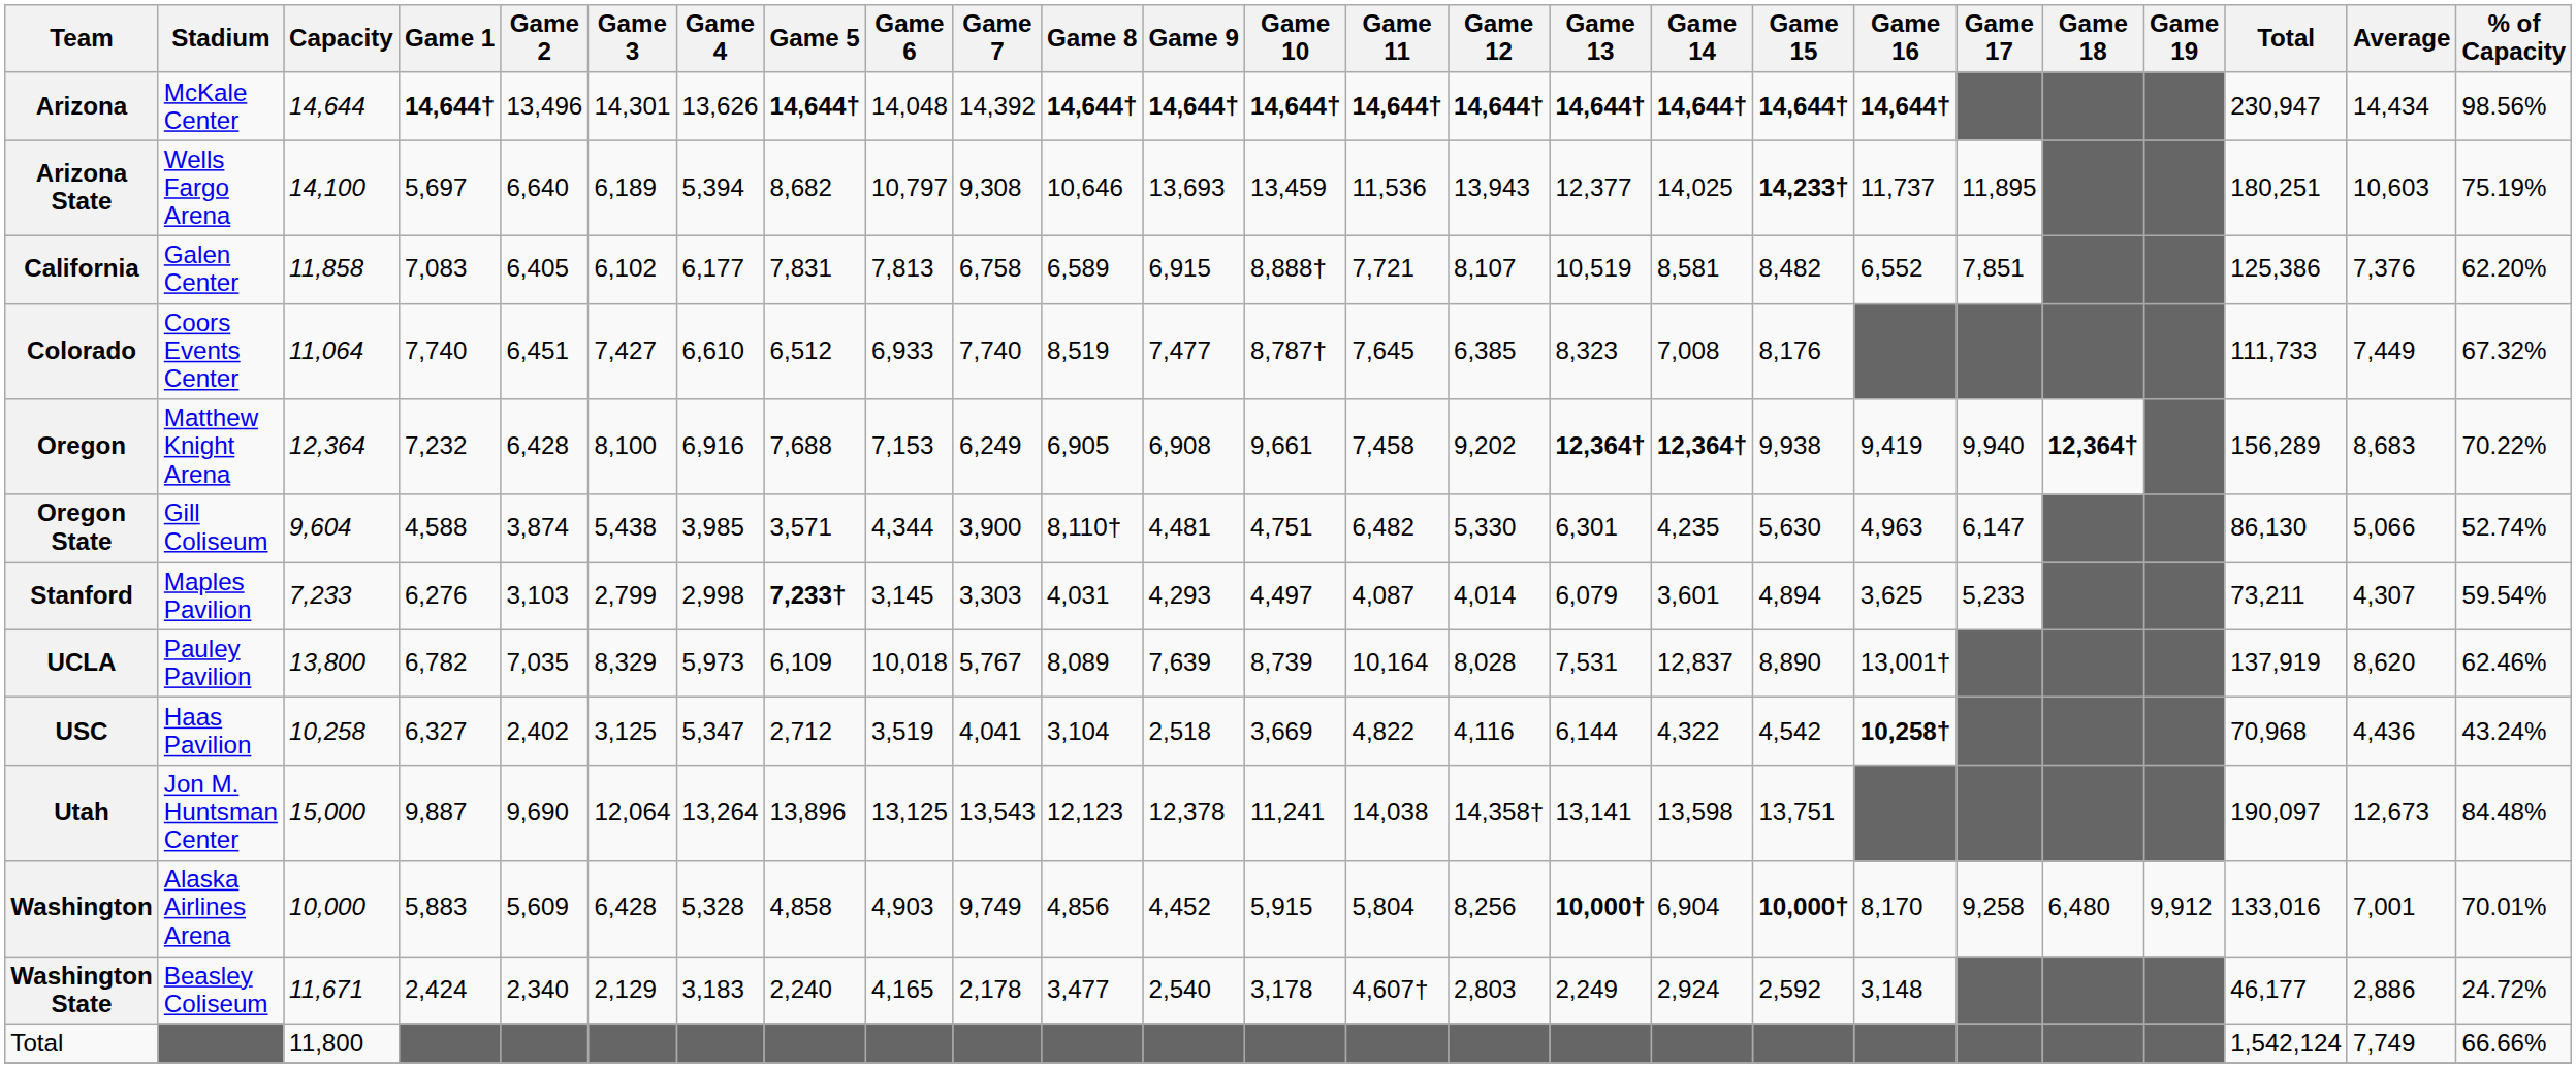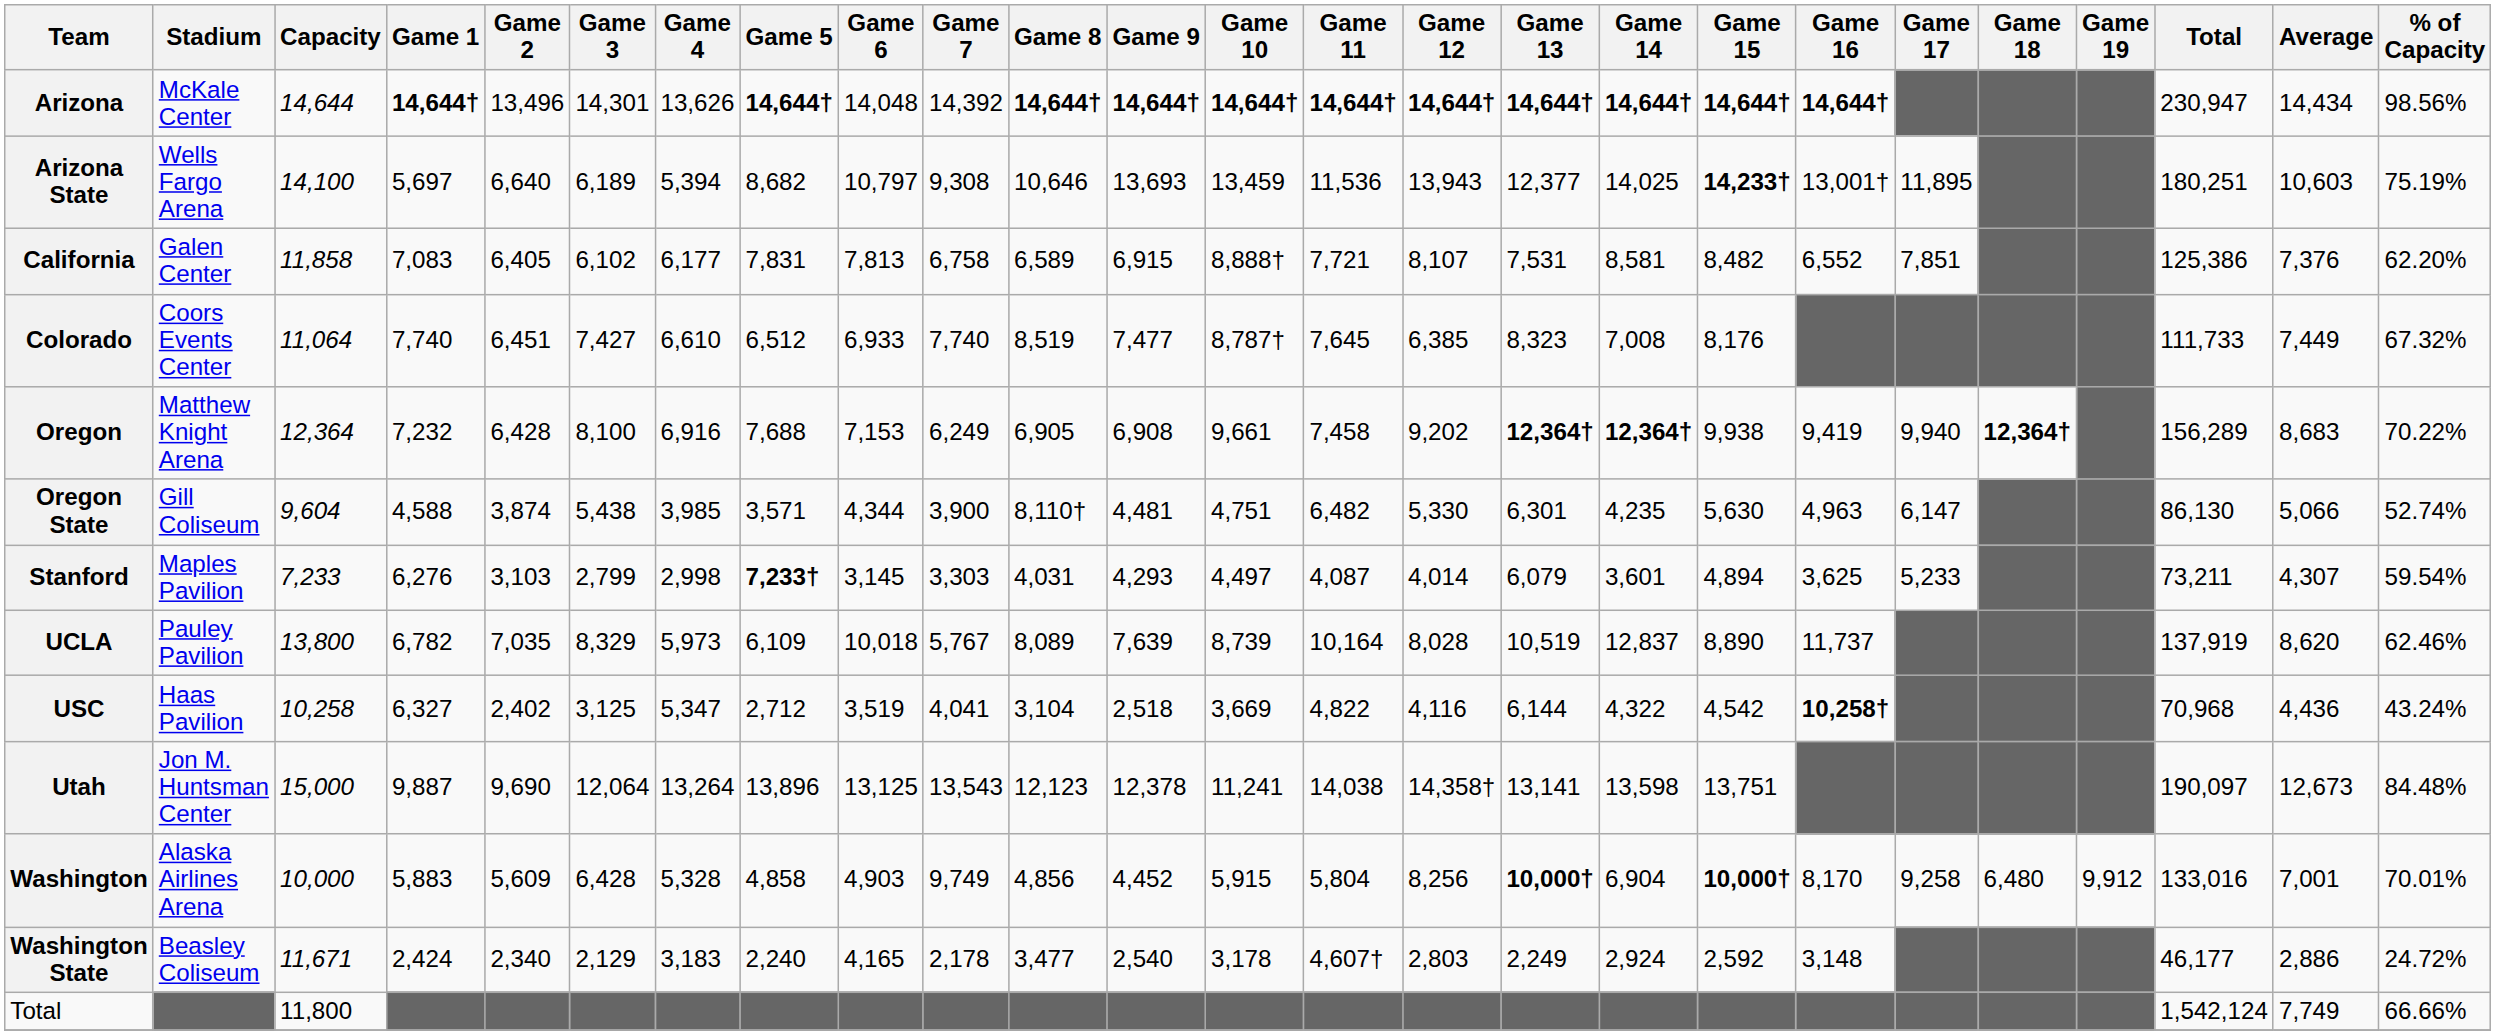Arizona State | Game 16: 11,737 -> 13,001†
California | Game 13: 10,519 -> 7,531
UCLA | Game 13: 7,531 -> 10,519
UCLA | Game 16: 13,001† -> 11,737
